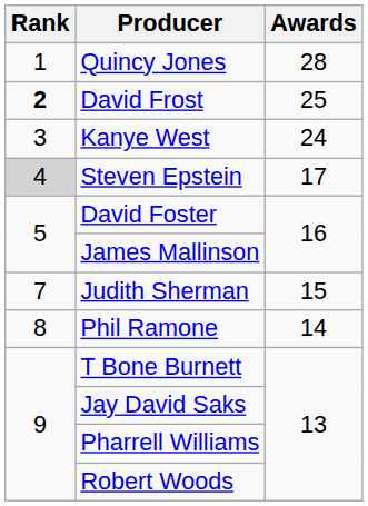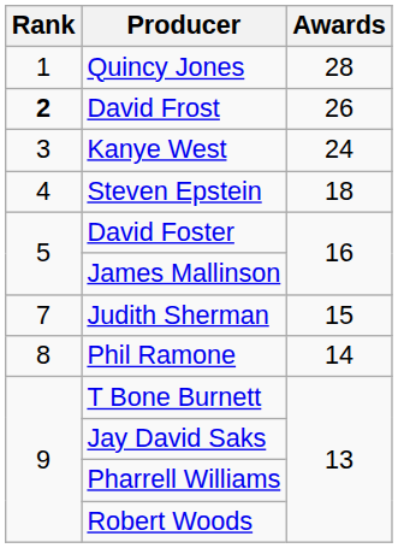David Frost | Awards: 25 -> 26
Steven Epstein | Rank: lightgrey background -> no background
Steven Epstein | Awards: 17 -> 18
